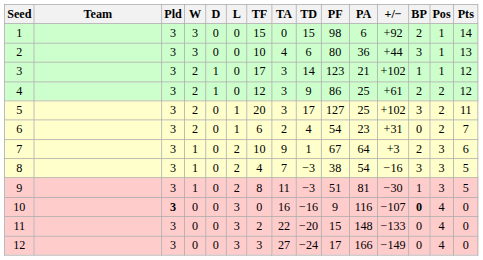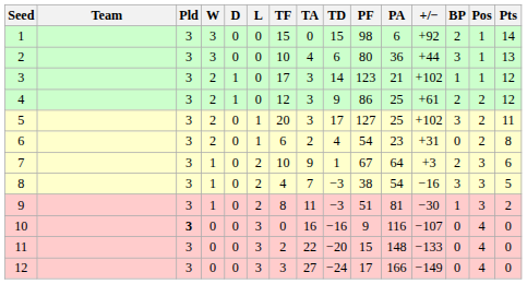row 7 | Pts: 7 -> 8
row 10 | Pts: 5 -> 2
row 11 | BP: bold -> normal
